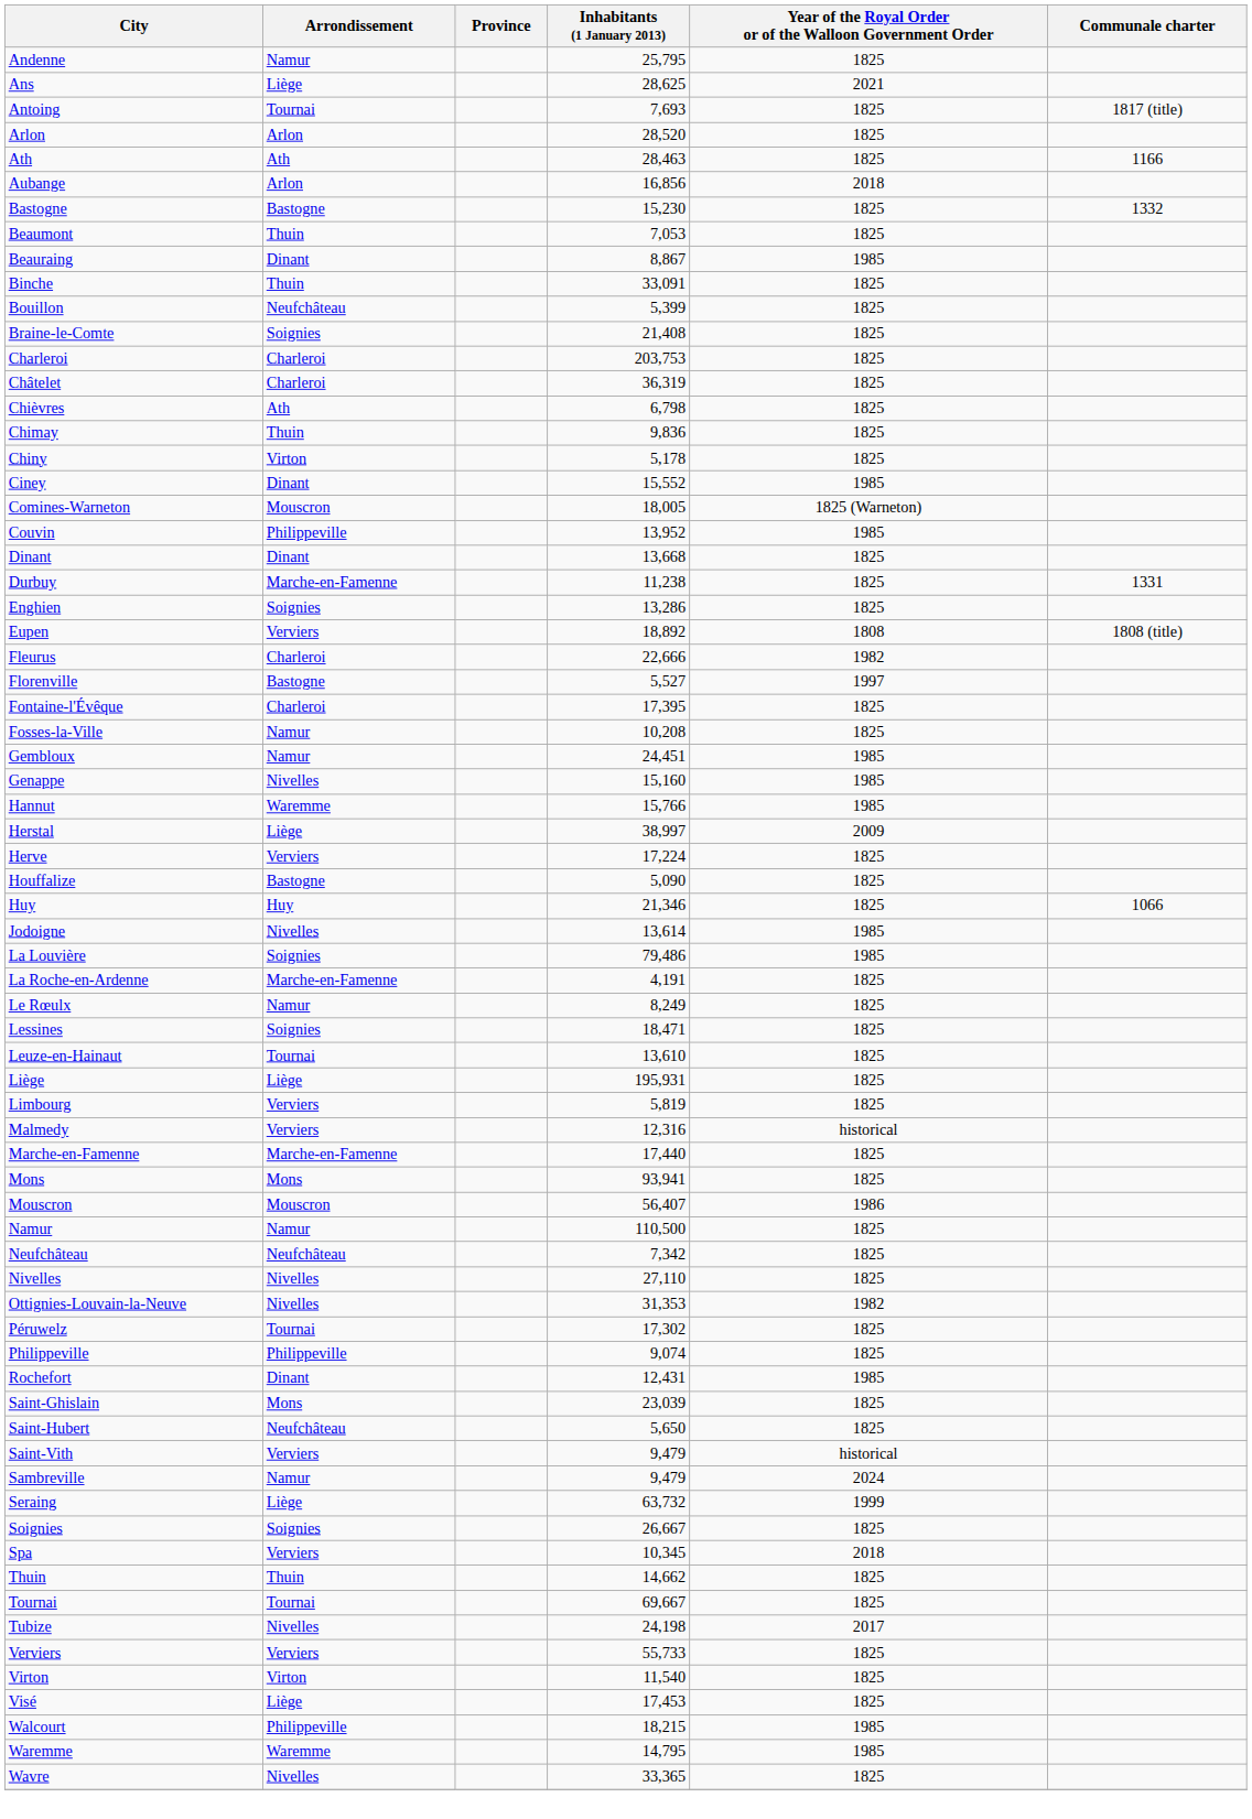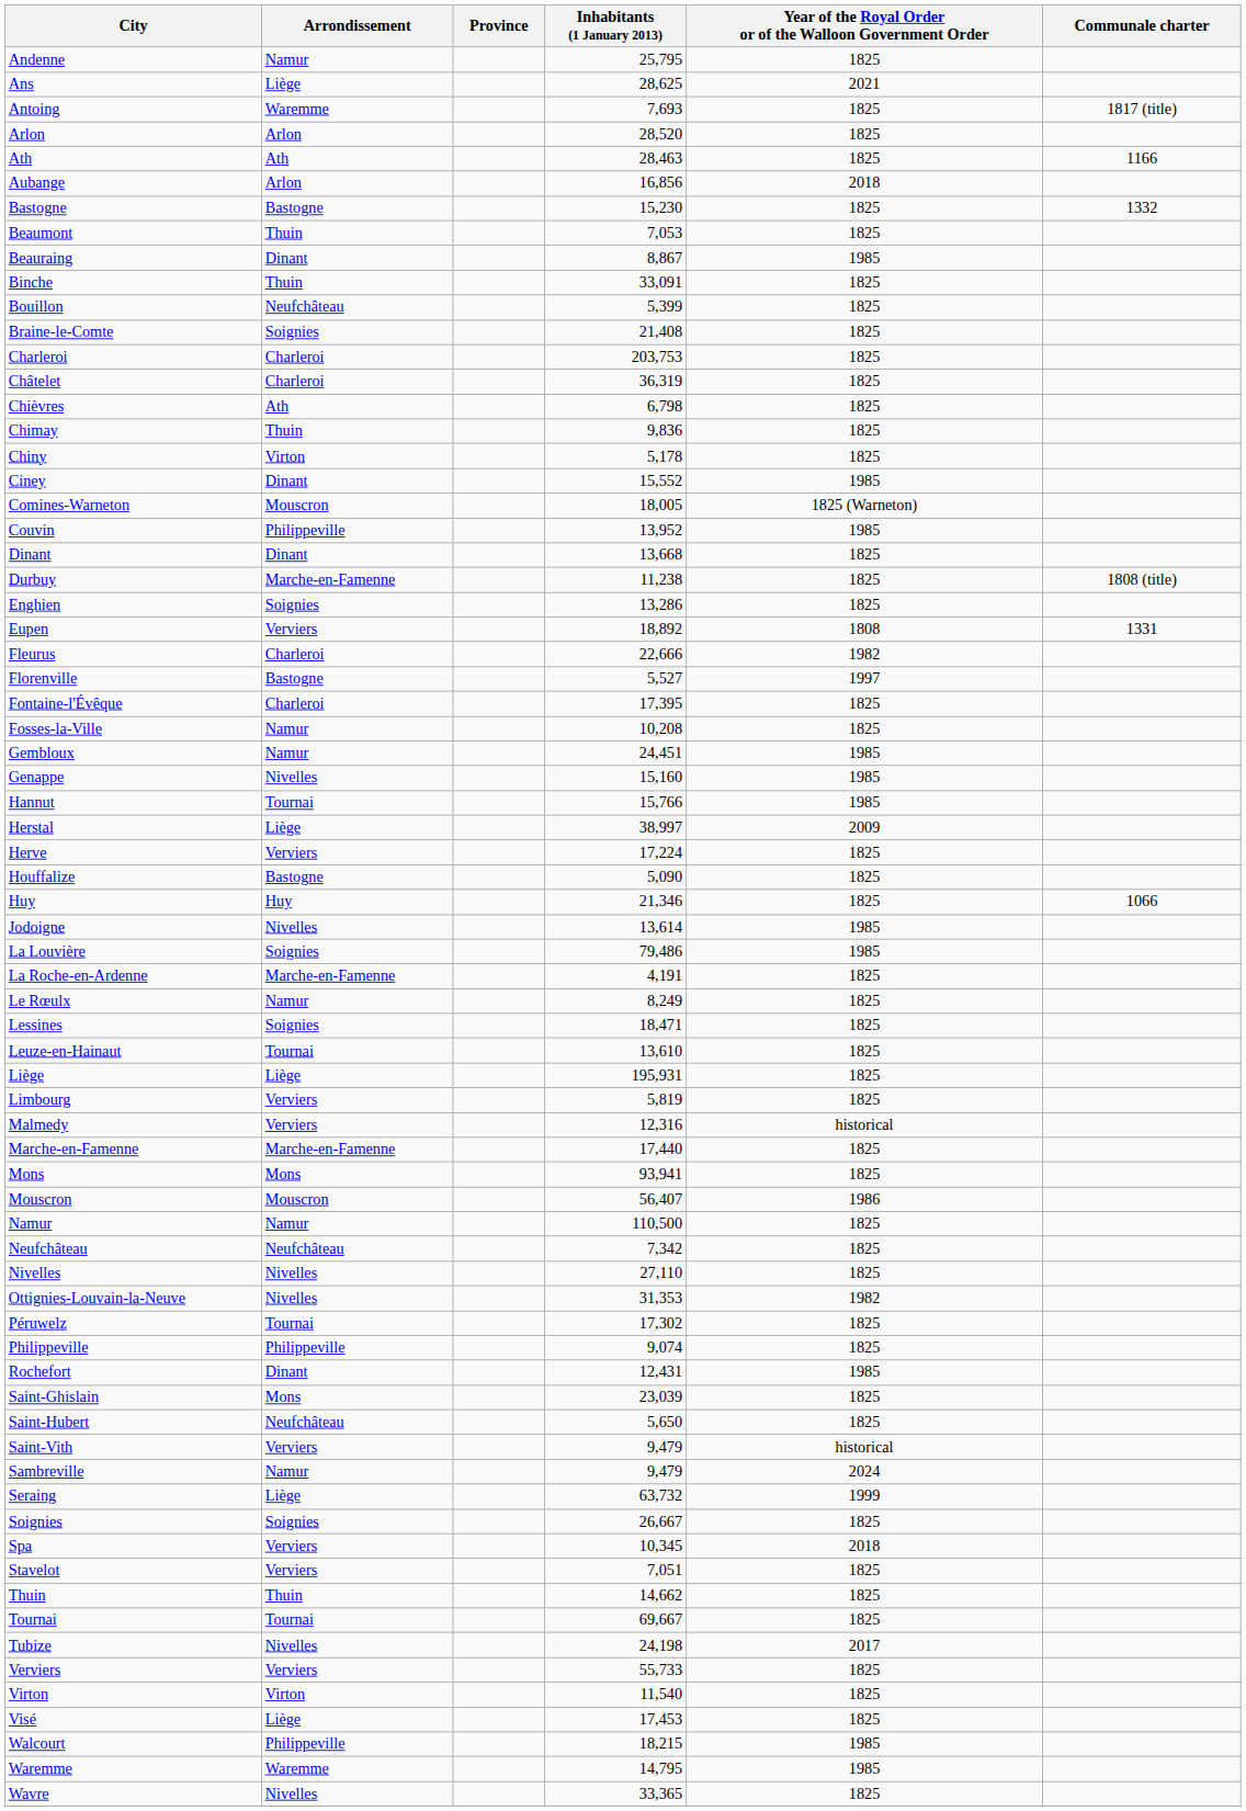Antoing | Arrondissement: Tournai -> Waremme
Durbuy | Communale charter: 1331 -> 1808 (title)
Eupen | Communale charter: 1808 (title) -> 1331
Hannut | Arrondissement: Waremme -> Tournai
+ row: Stavelot | Verviers | 7,051 | 1825
